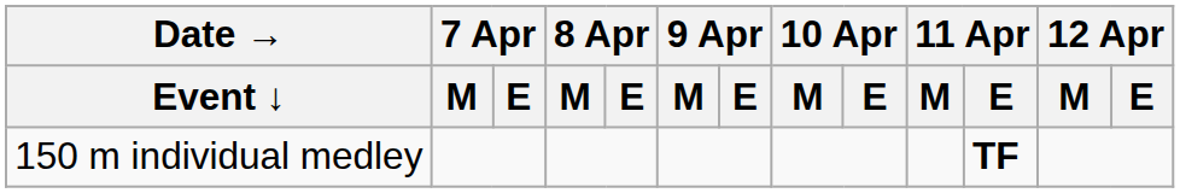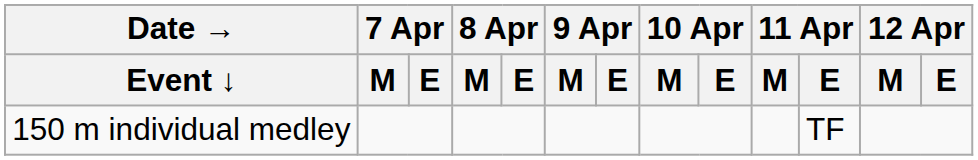150 m individual medley | 11 Apr / E: bold -> normal
